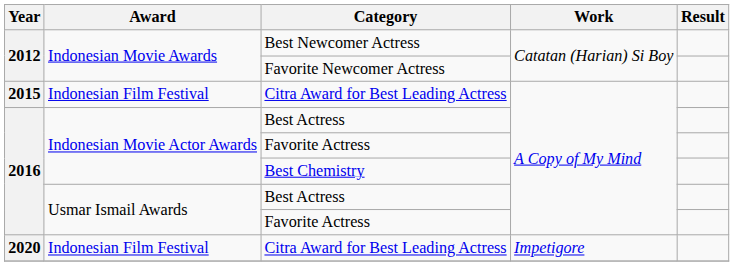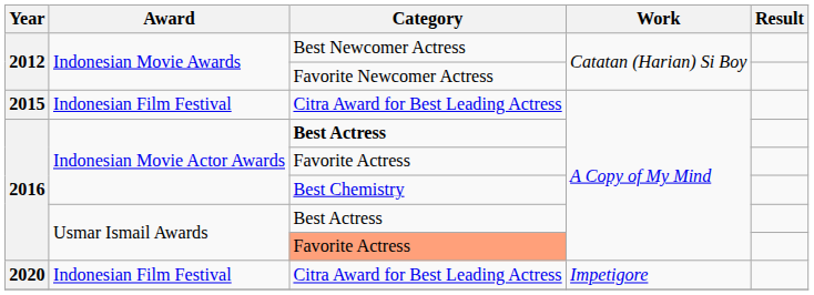Indonesian Movie Actor Awards / Best Actress | Category: normal -> bold
Usmar Ismail Awards / Favorite Actress | Category: no background -> lightsalmon background
